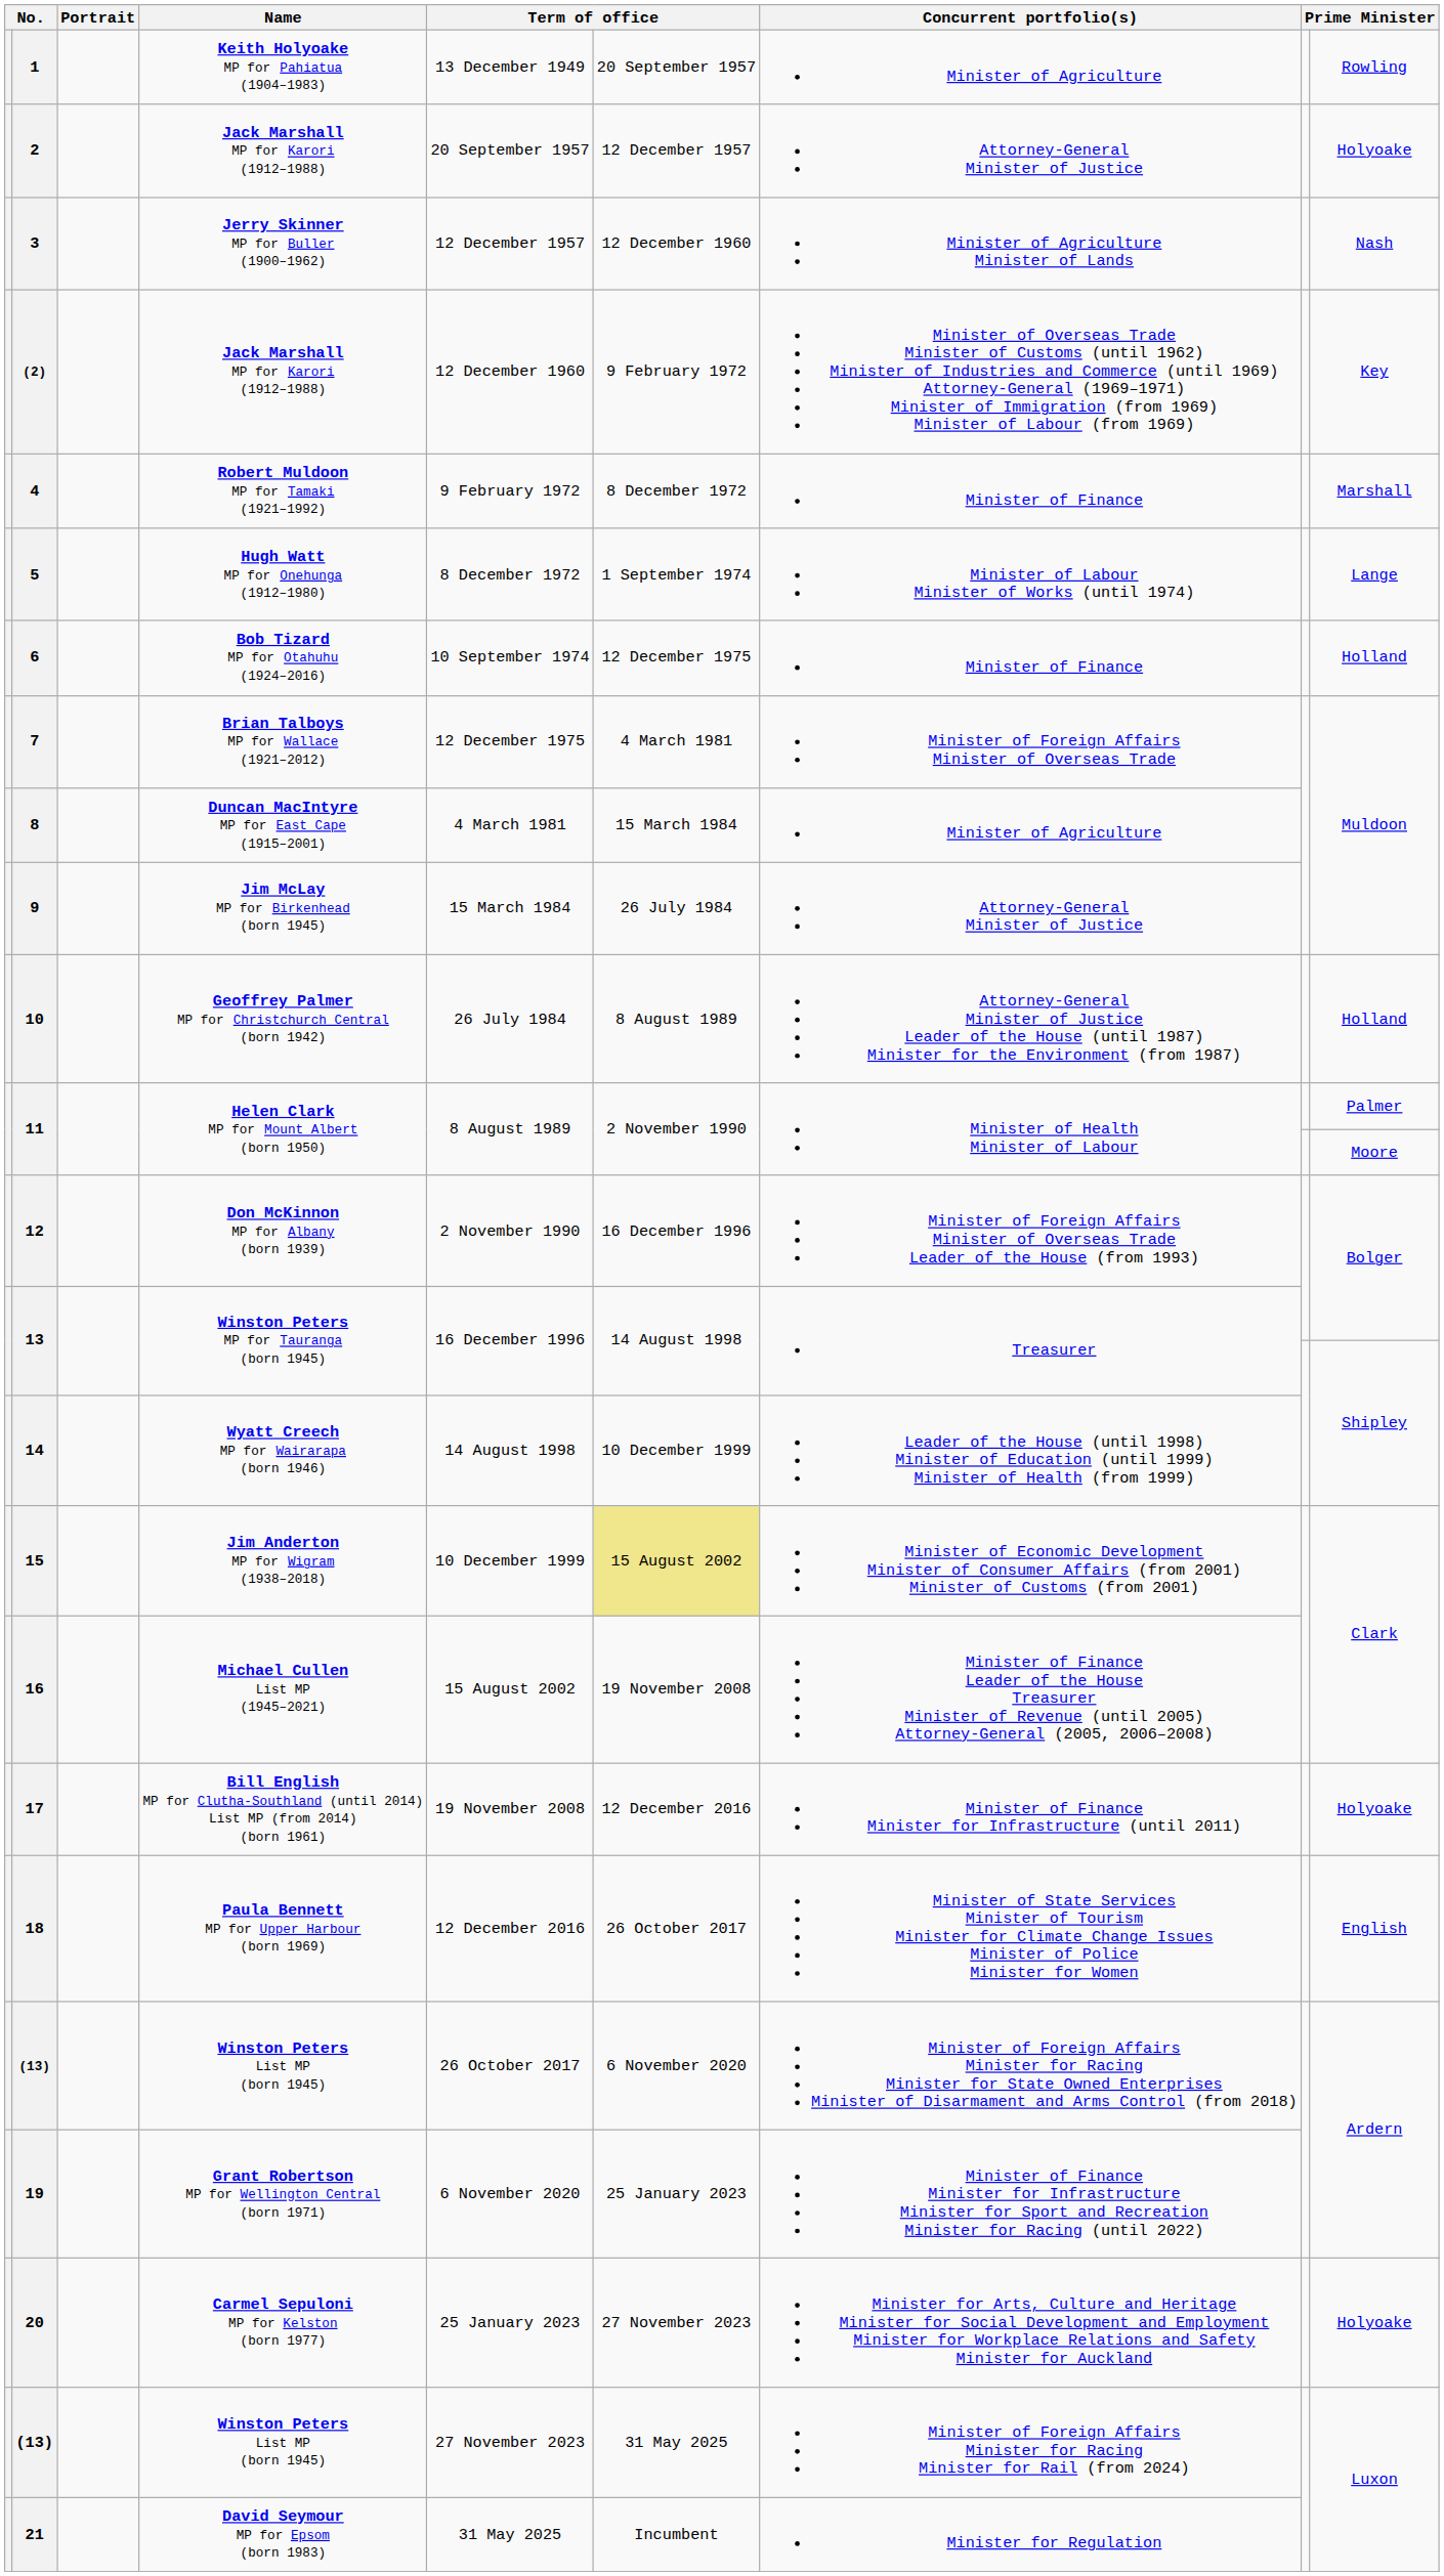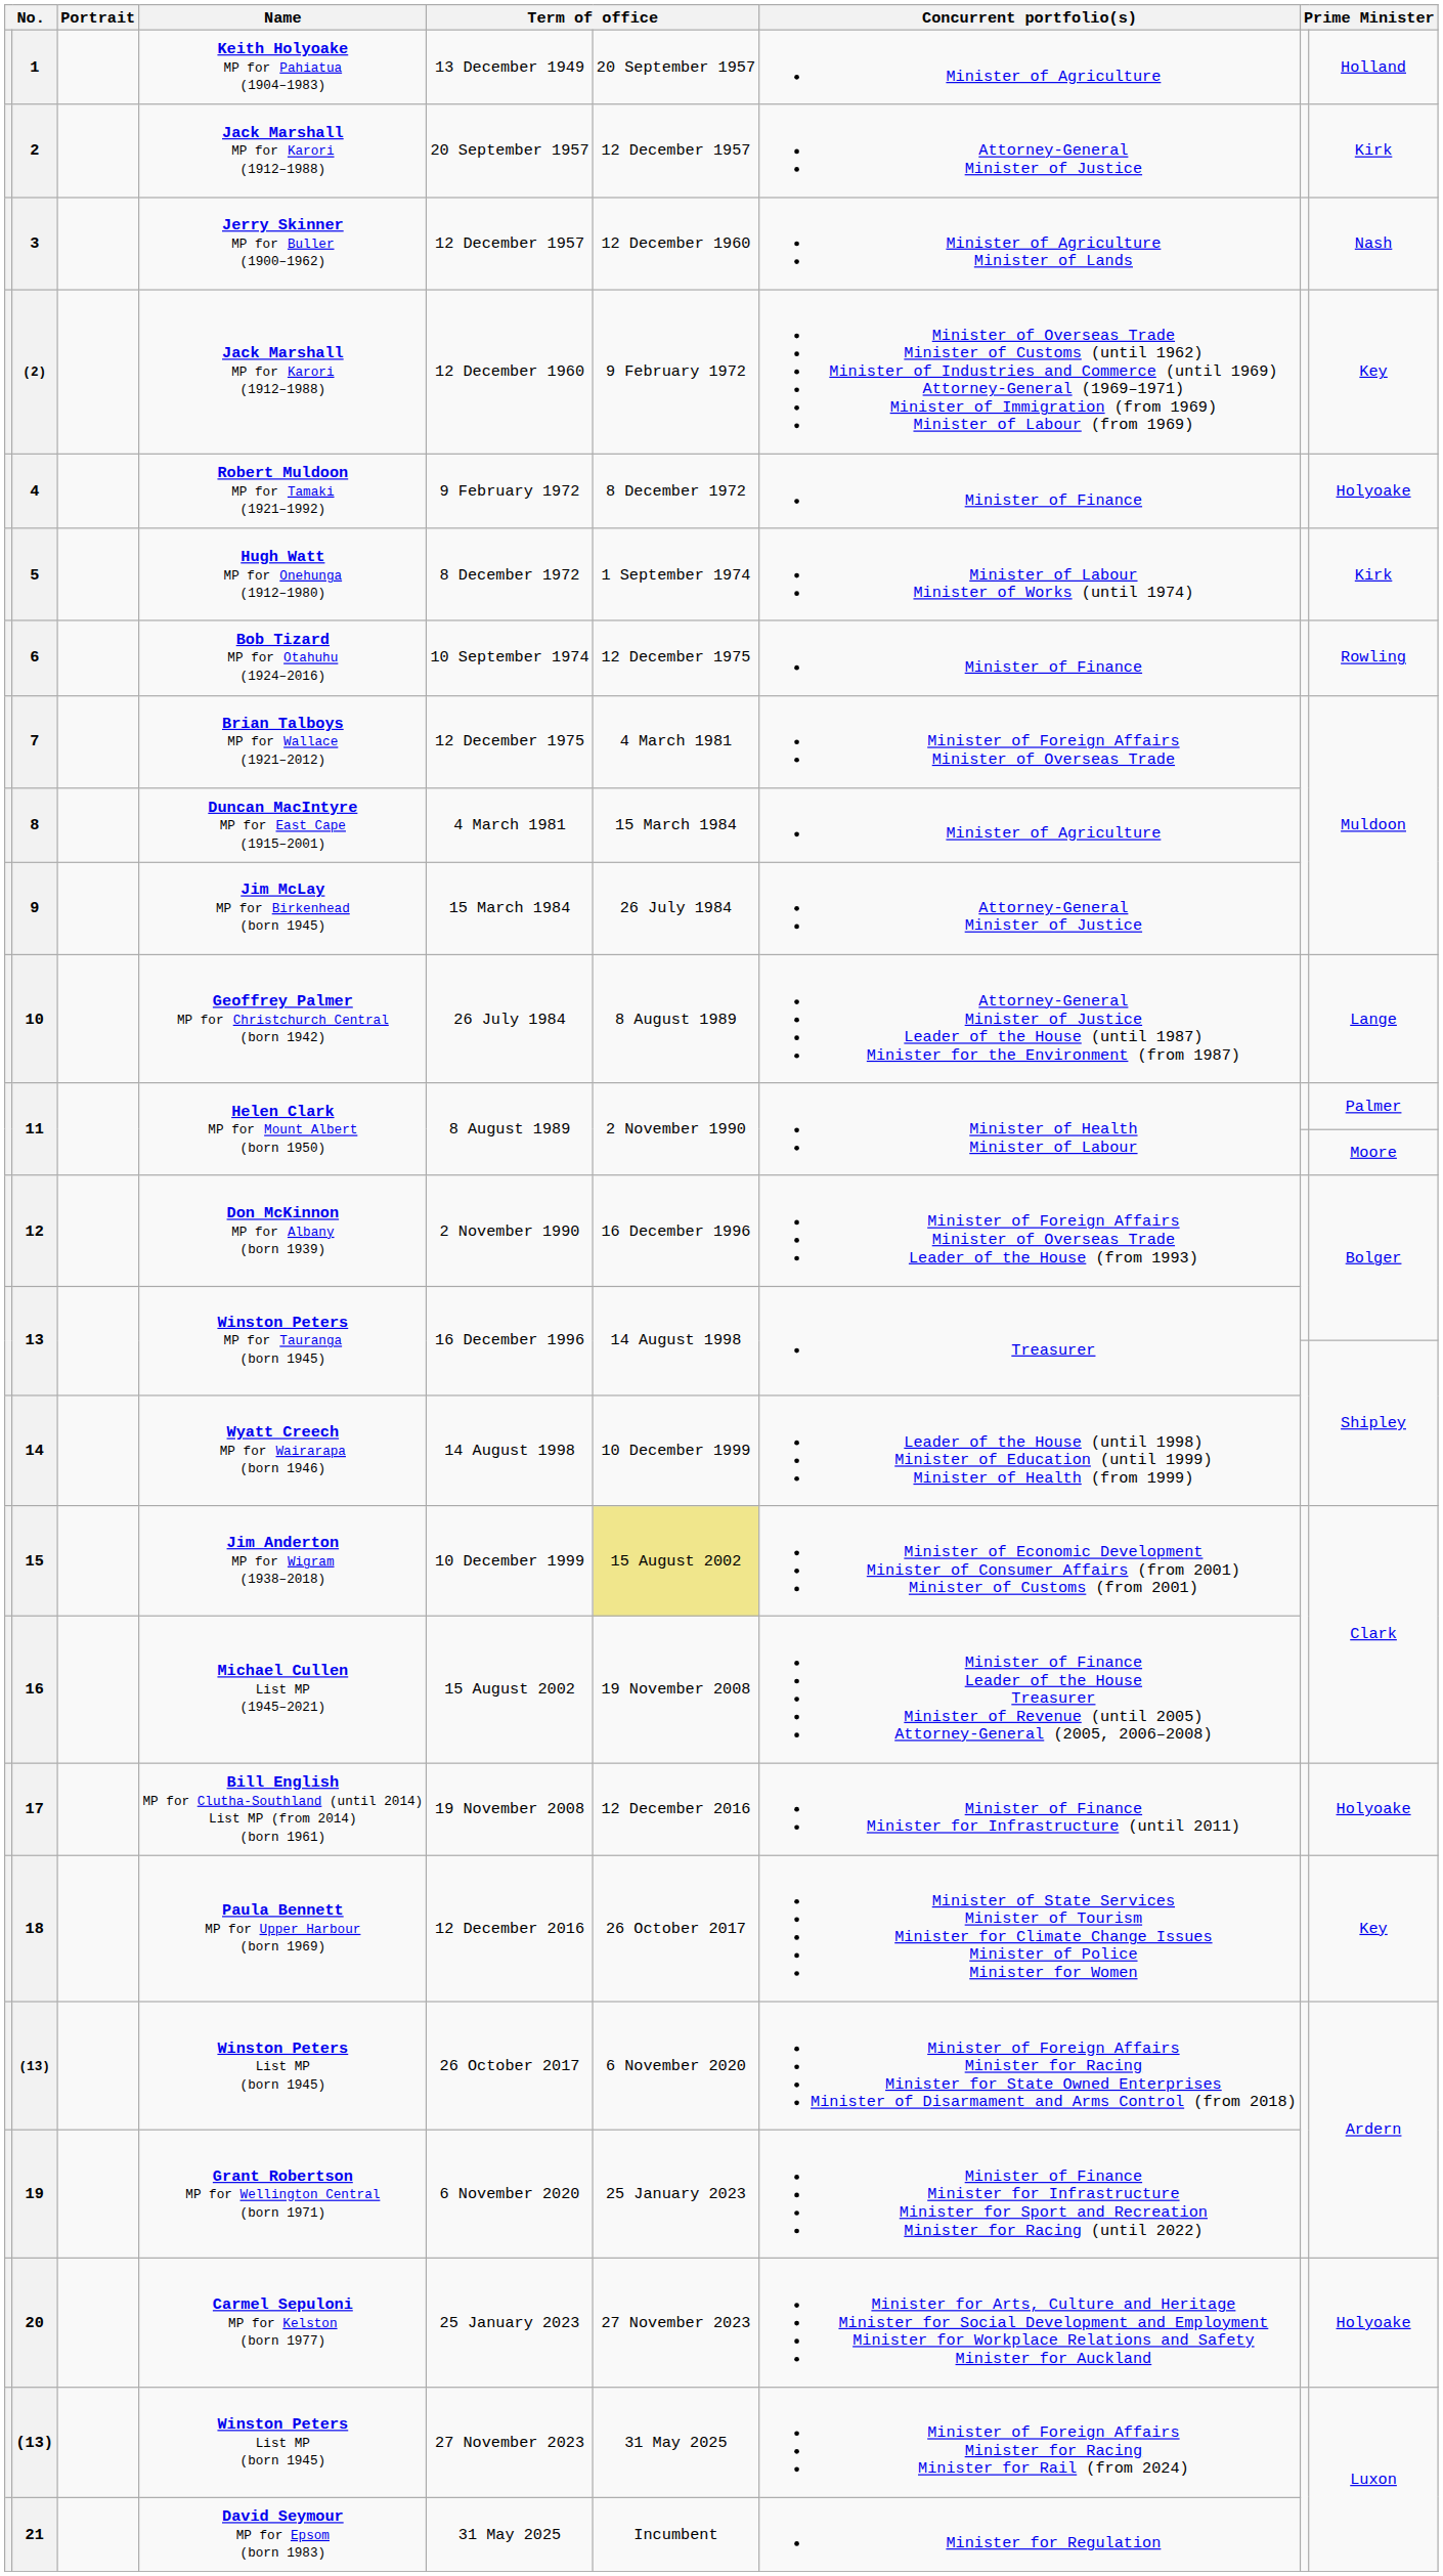1 | column 9: Rowling -> Holland
2 | column 9: Holyoake -> Kirk
4 | column 9: Marshall -> Holyoake
5 | column 9: Lange -> Kirk
6 | column 9: Holland -> Rowling
10 | column 9: Holland -> Lange
18 | column 9: English -> Key
